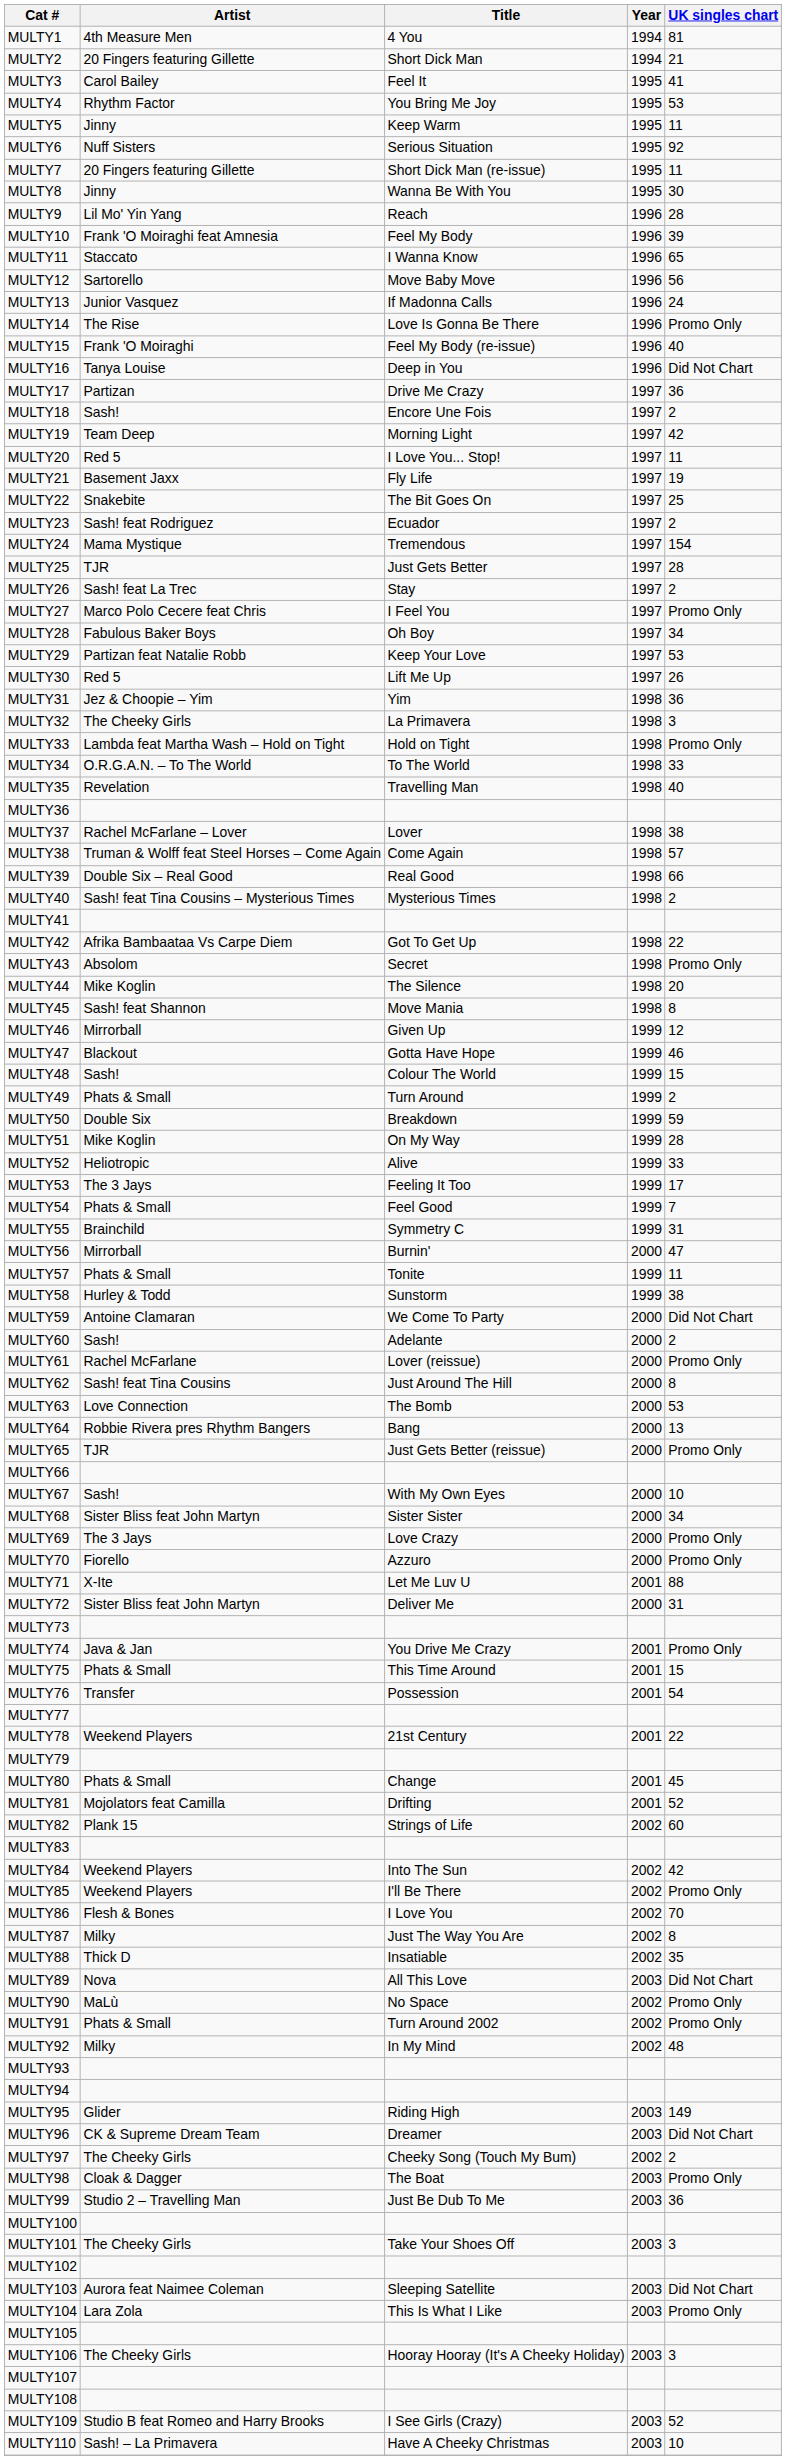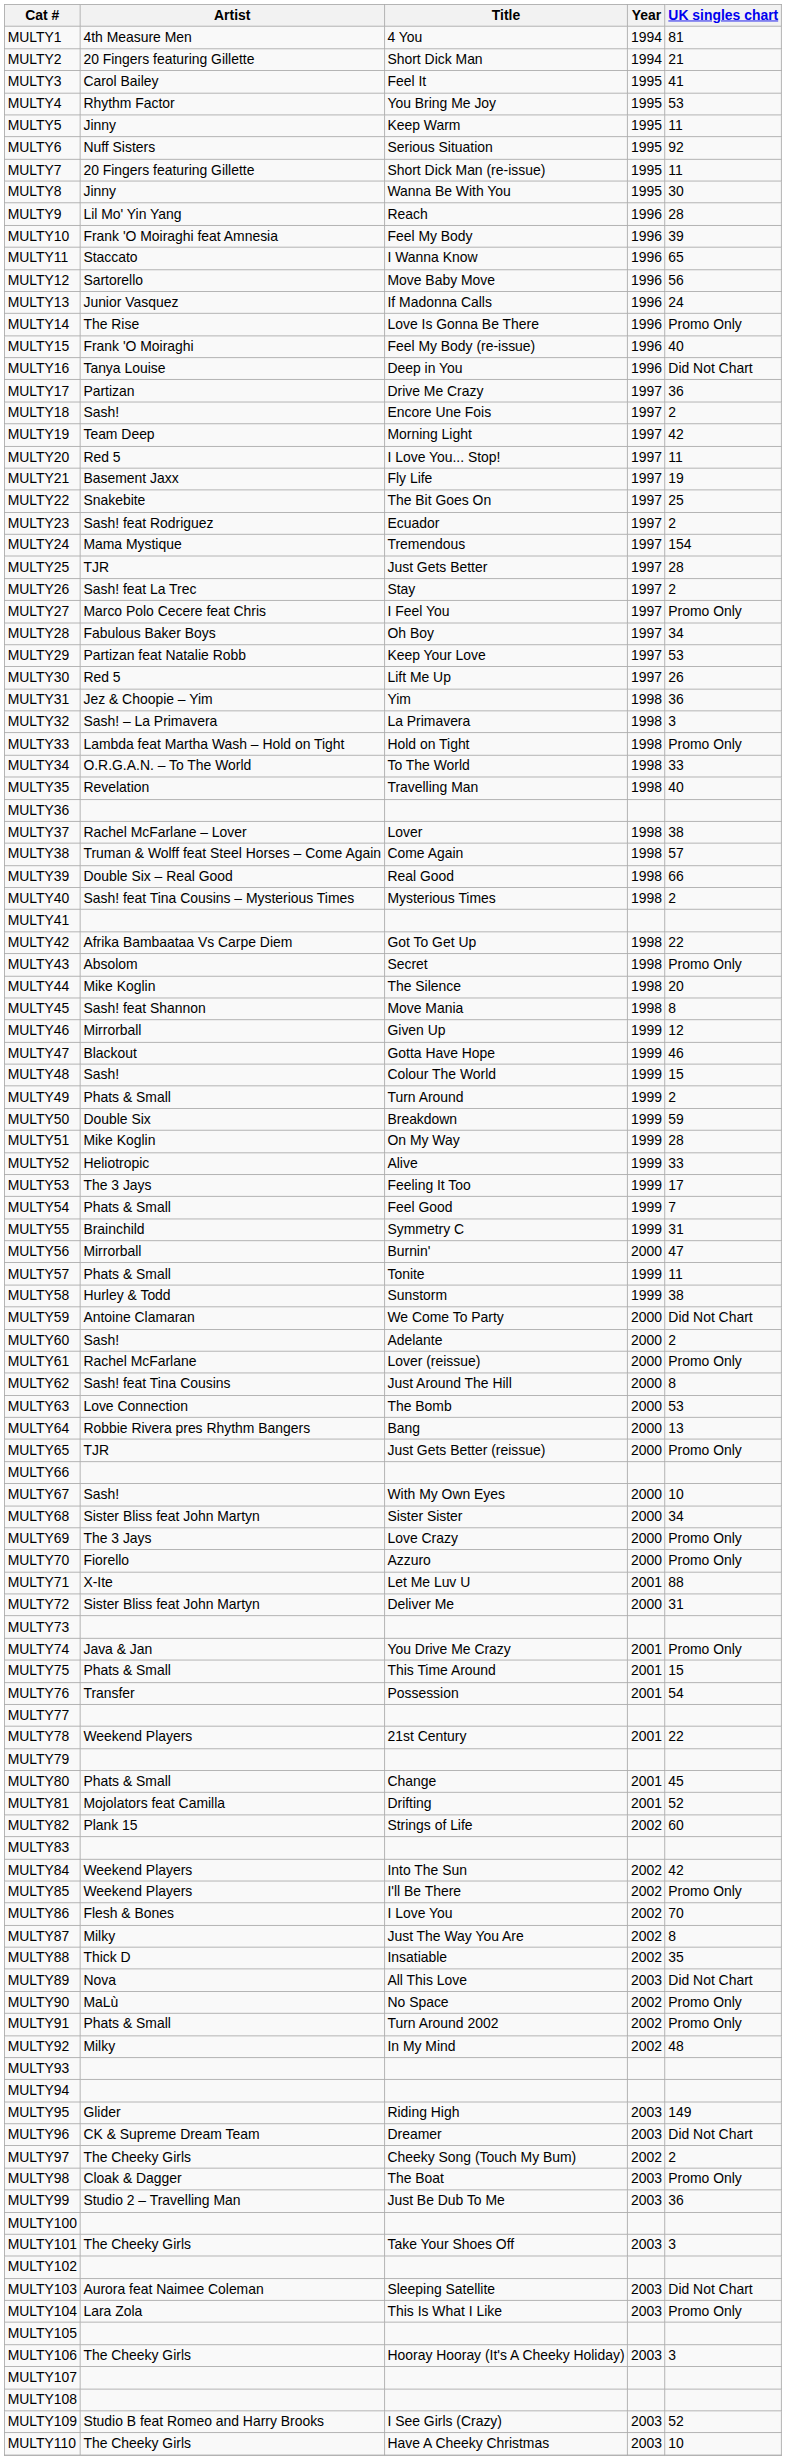MULTY32 | Artist: The Cheeky Girls -> Sash! – La Primavera
MULTY110 | Artist: Sash! – La Primavera -> The Cheeky Girls
